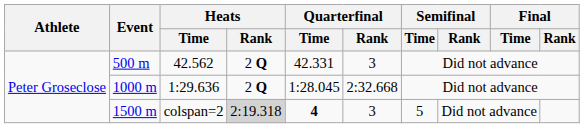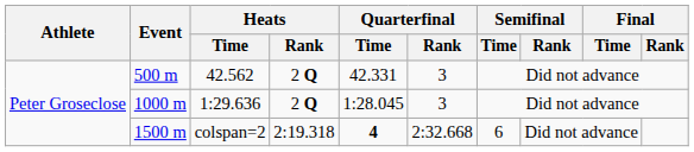1000 m | Quarterfinal / Rank: 2:32.668 -> 3
1500 m | Heats / Rank: lightgrey background -> no background
1500 m | Quarterfinal / Rank: 3 -> 2:32.668
1500 m | Semifinal / Time: 5 -> 6
